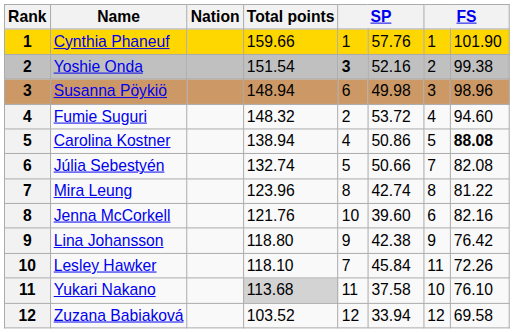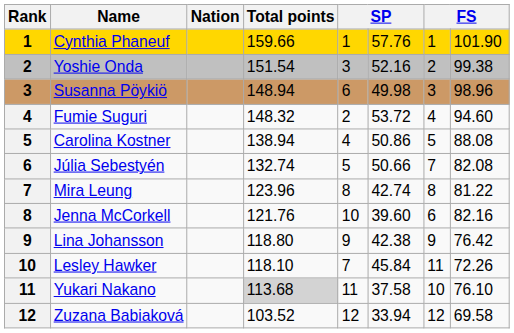Yoshie Onda | column 5: bold -> normal
Carolina Kostner | column 8: bold -> normal
